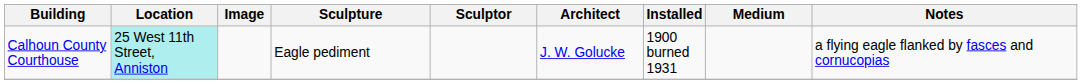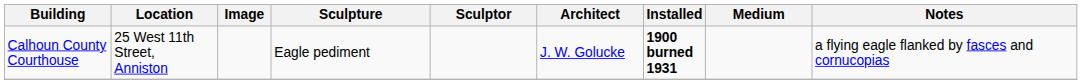Calhoun County Courthouse | Location: paleturquoise background -> no background
Calhoun County Courthouse | Installed: normal -> bold
